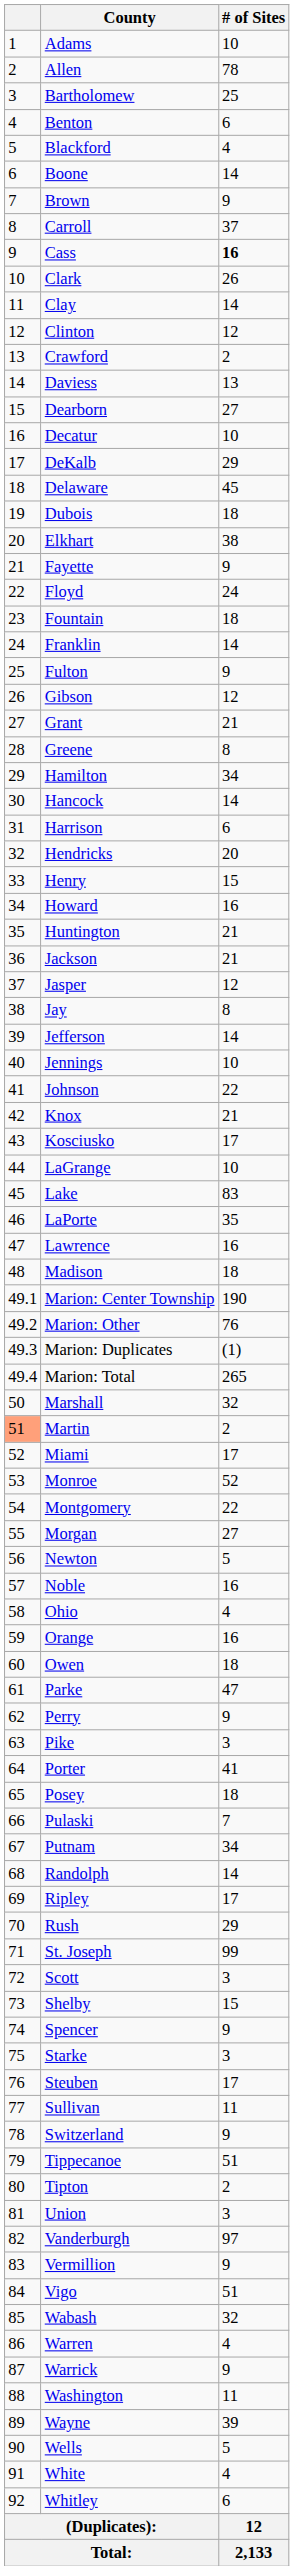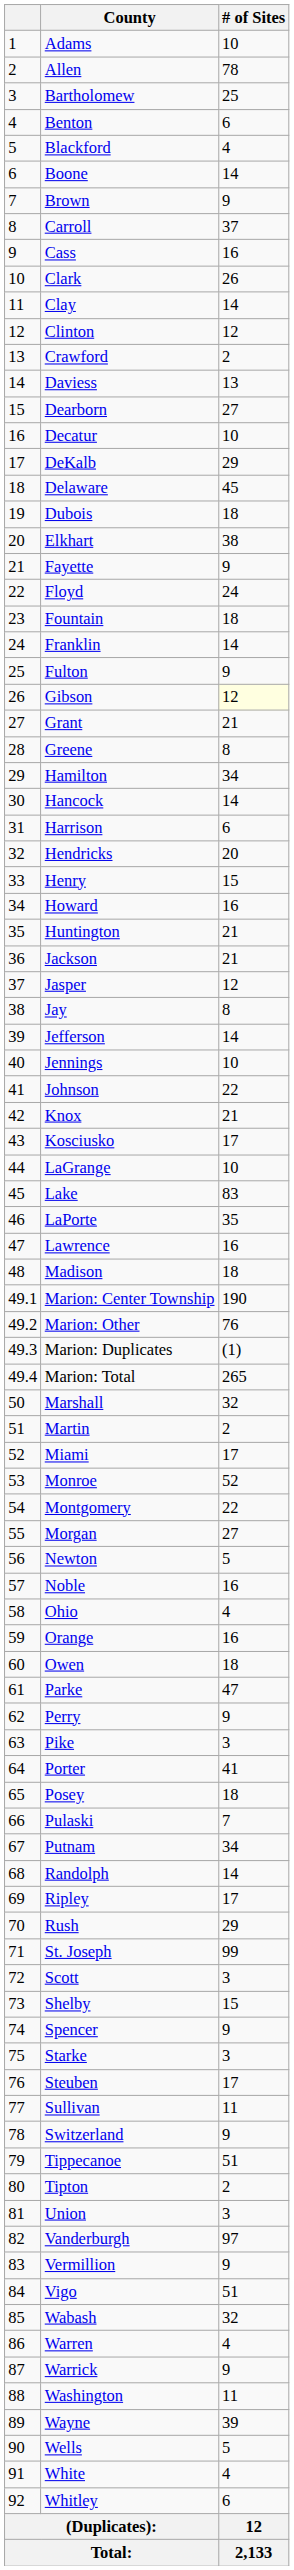Cass | # of Sites: bold -> normal
Gibson | # of Sites: no background -> lightyellow background
Martin | column 1: lightsalmon background -> no background
